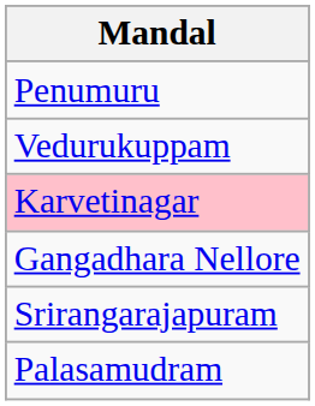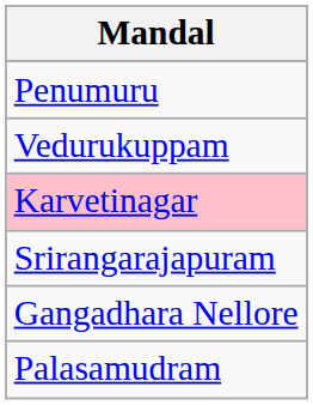row 5 | column 1: Gangadhara Nellore -> Srirangarajapuram
row 6 | column 1: Srirangarajapuram -> Gangadhara Nellore
